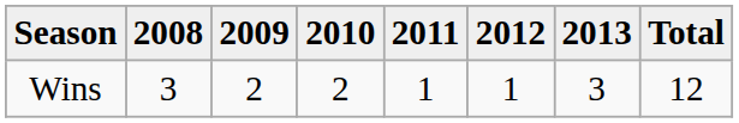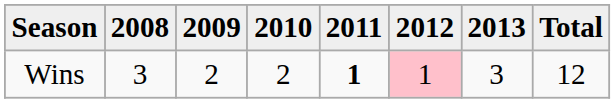Wins | column 5: normal -> bold
Wins | column 6: no background -> pink background
